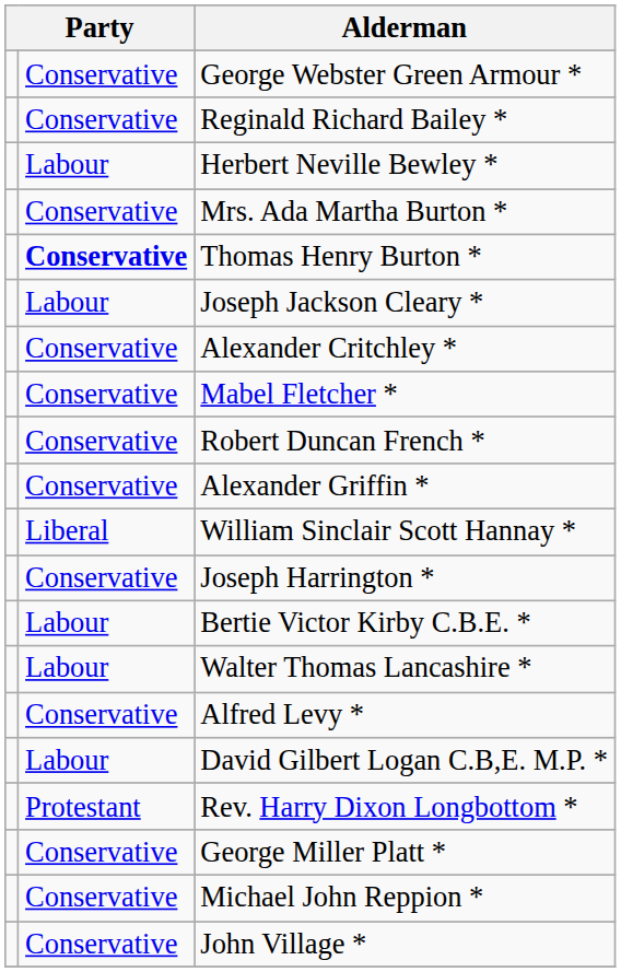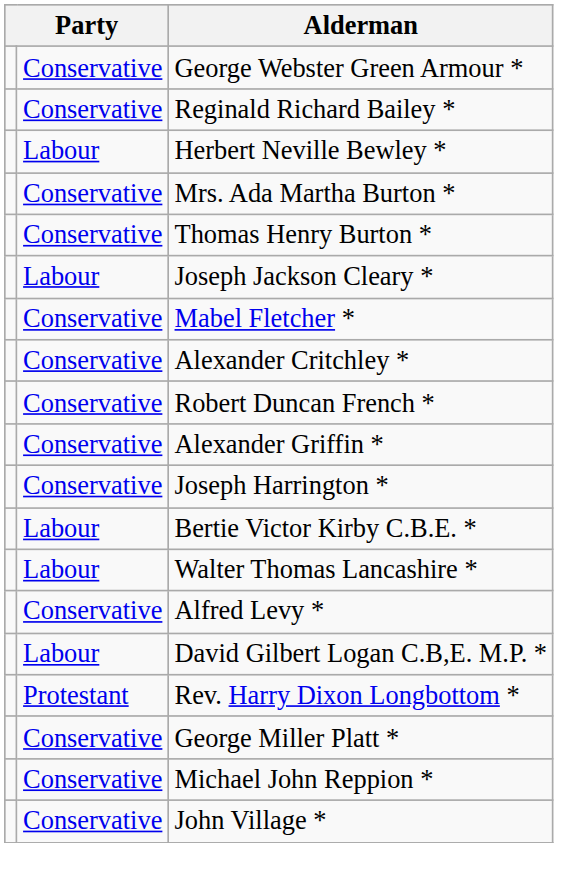Thomas Henry Burton * | column 2: bold -> normal
rows swapped: Alexander Critchley * <-> Mabel Fletcher *
- row: Liberal | William Sinclair Scott Hannay *
